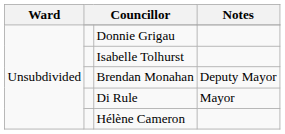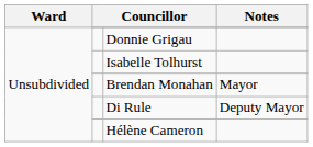Brendan Monahan | Notes: Deputy Mayor -> Mayor
Di Rule | Notes: Mayor -> Deputy Mayor
